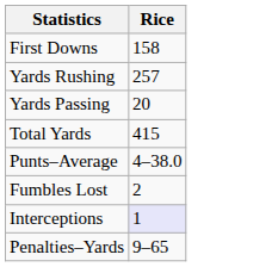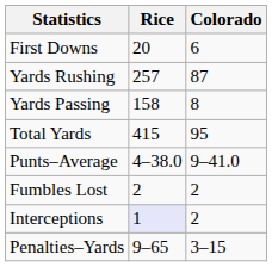+ column: Colorado | 6 | 87 | 8 | 95 | 9–41.0 | 2 | 2 | 3–15
First Downs | Rice: 158 -> 20
Yards Passing | Rice: 20 -> 158
